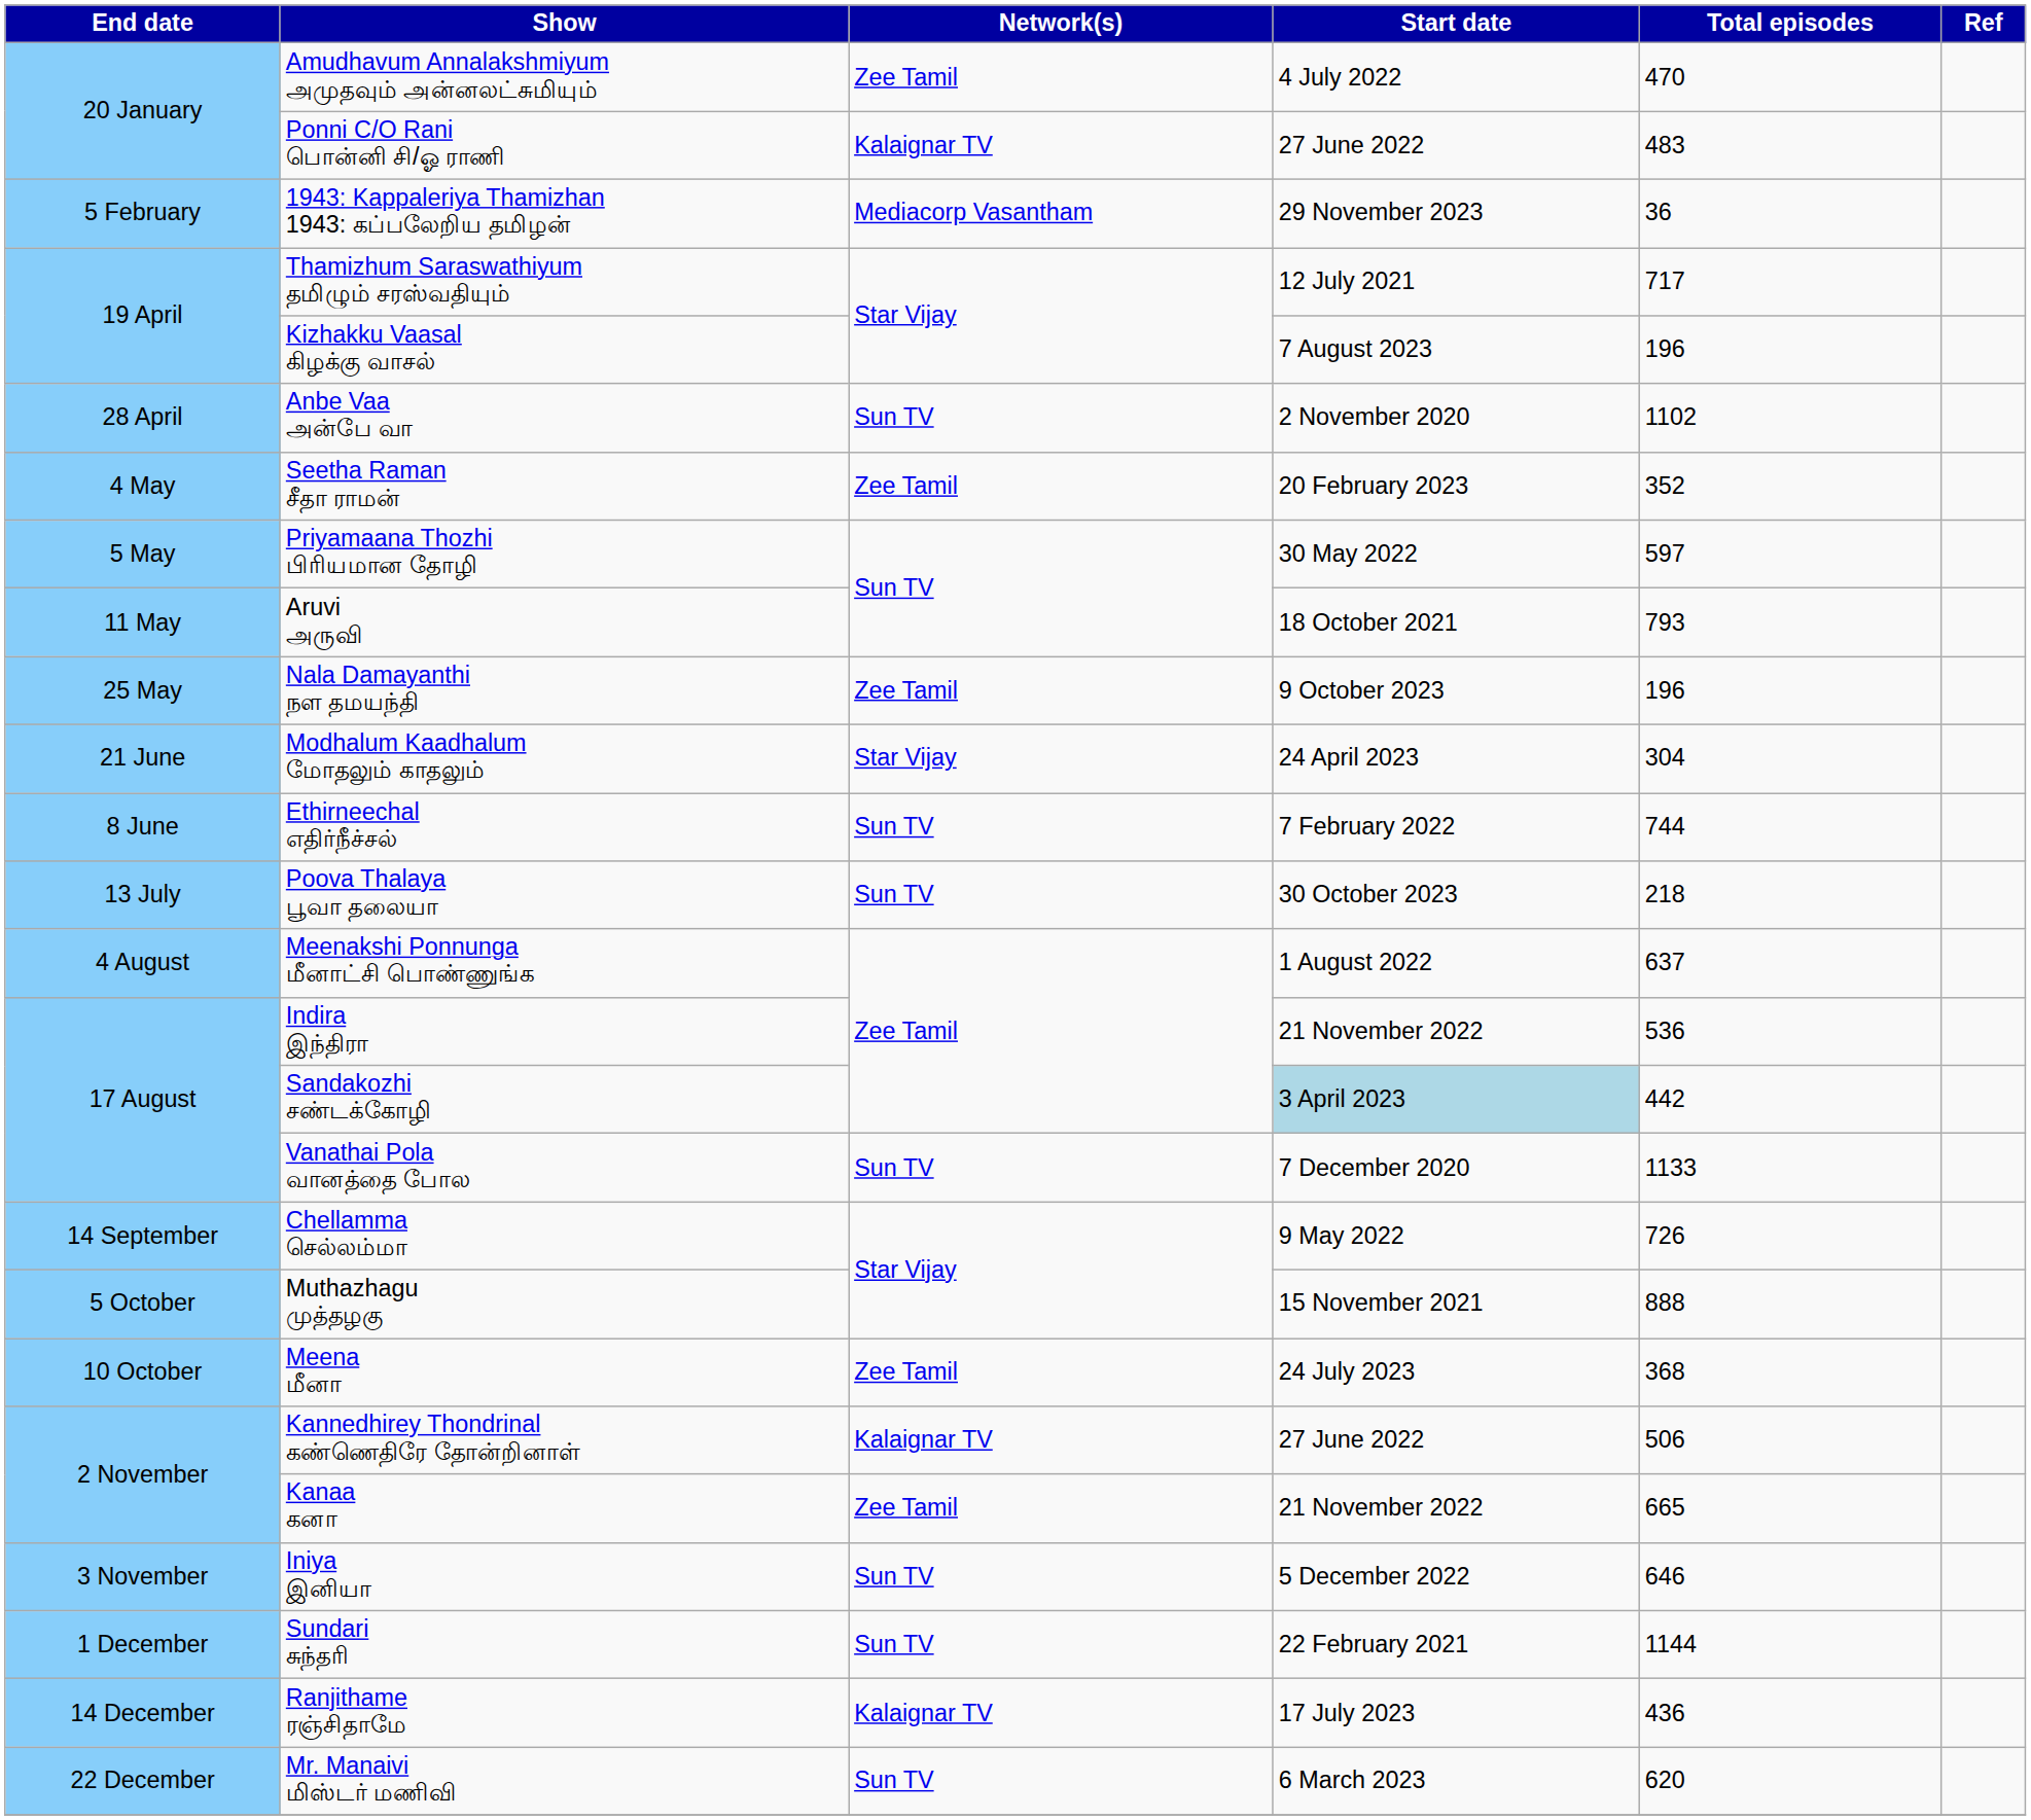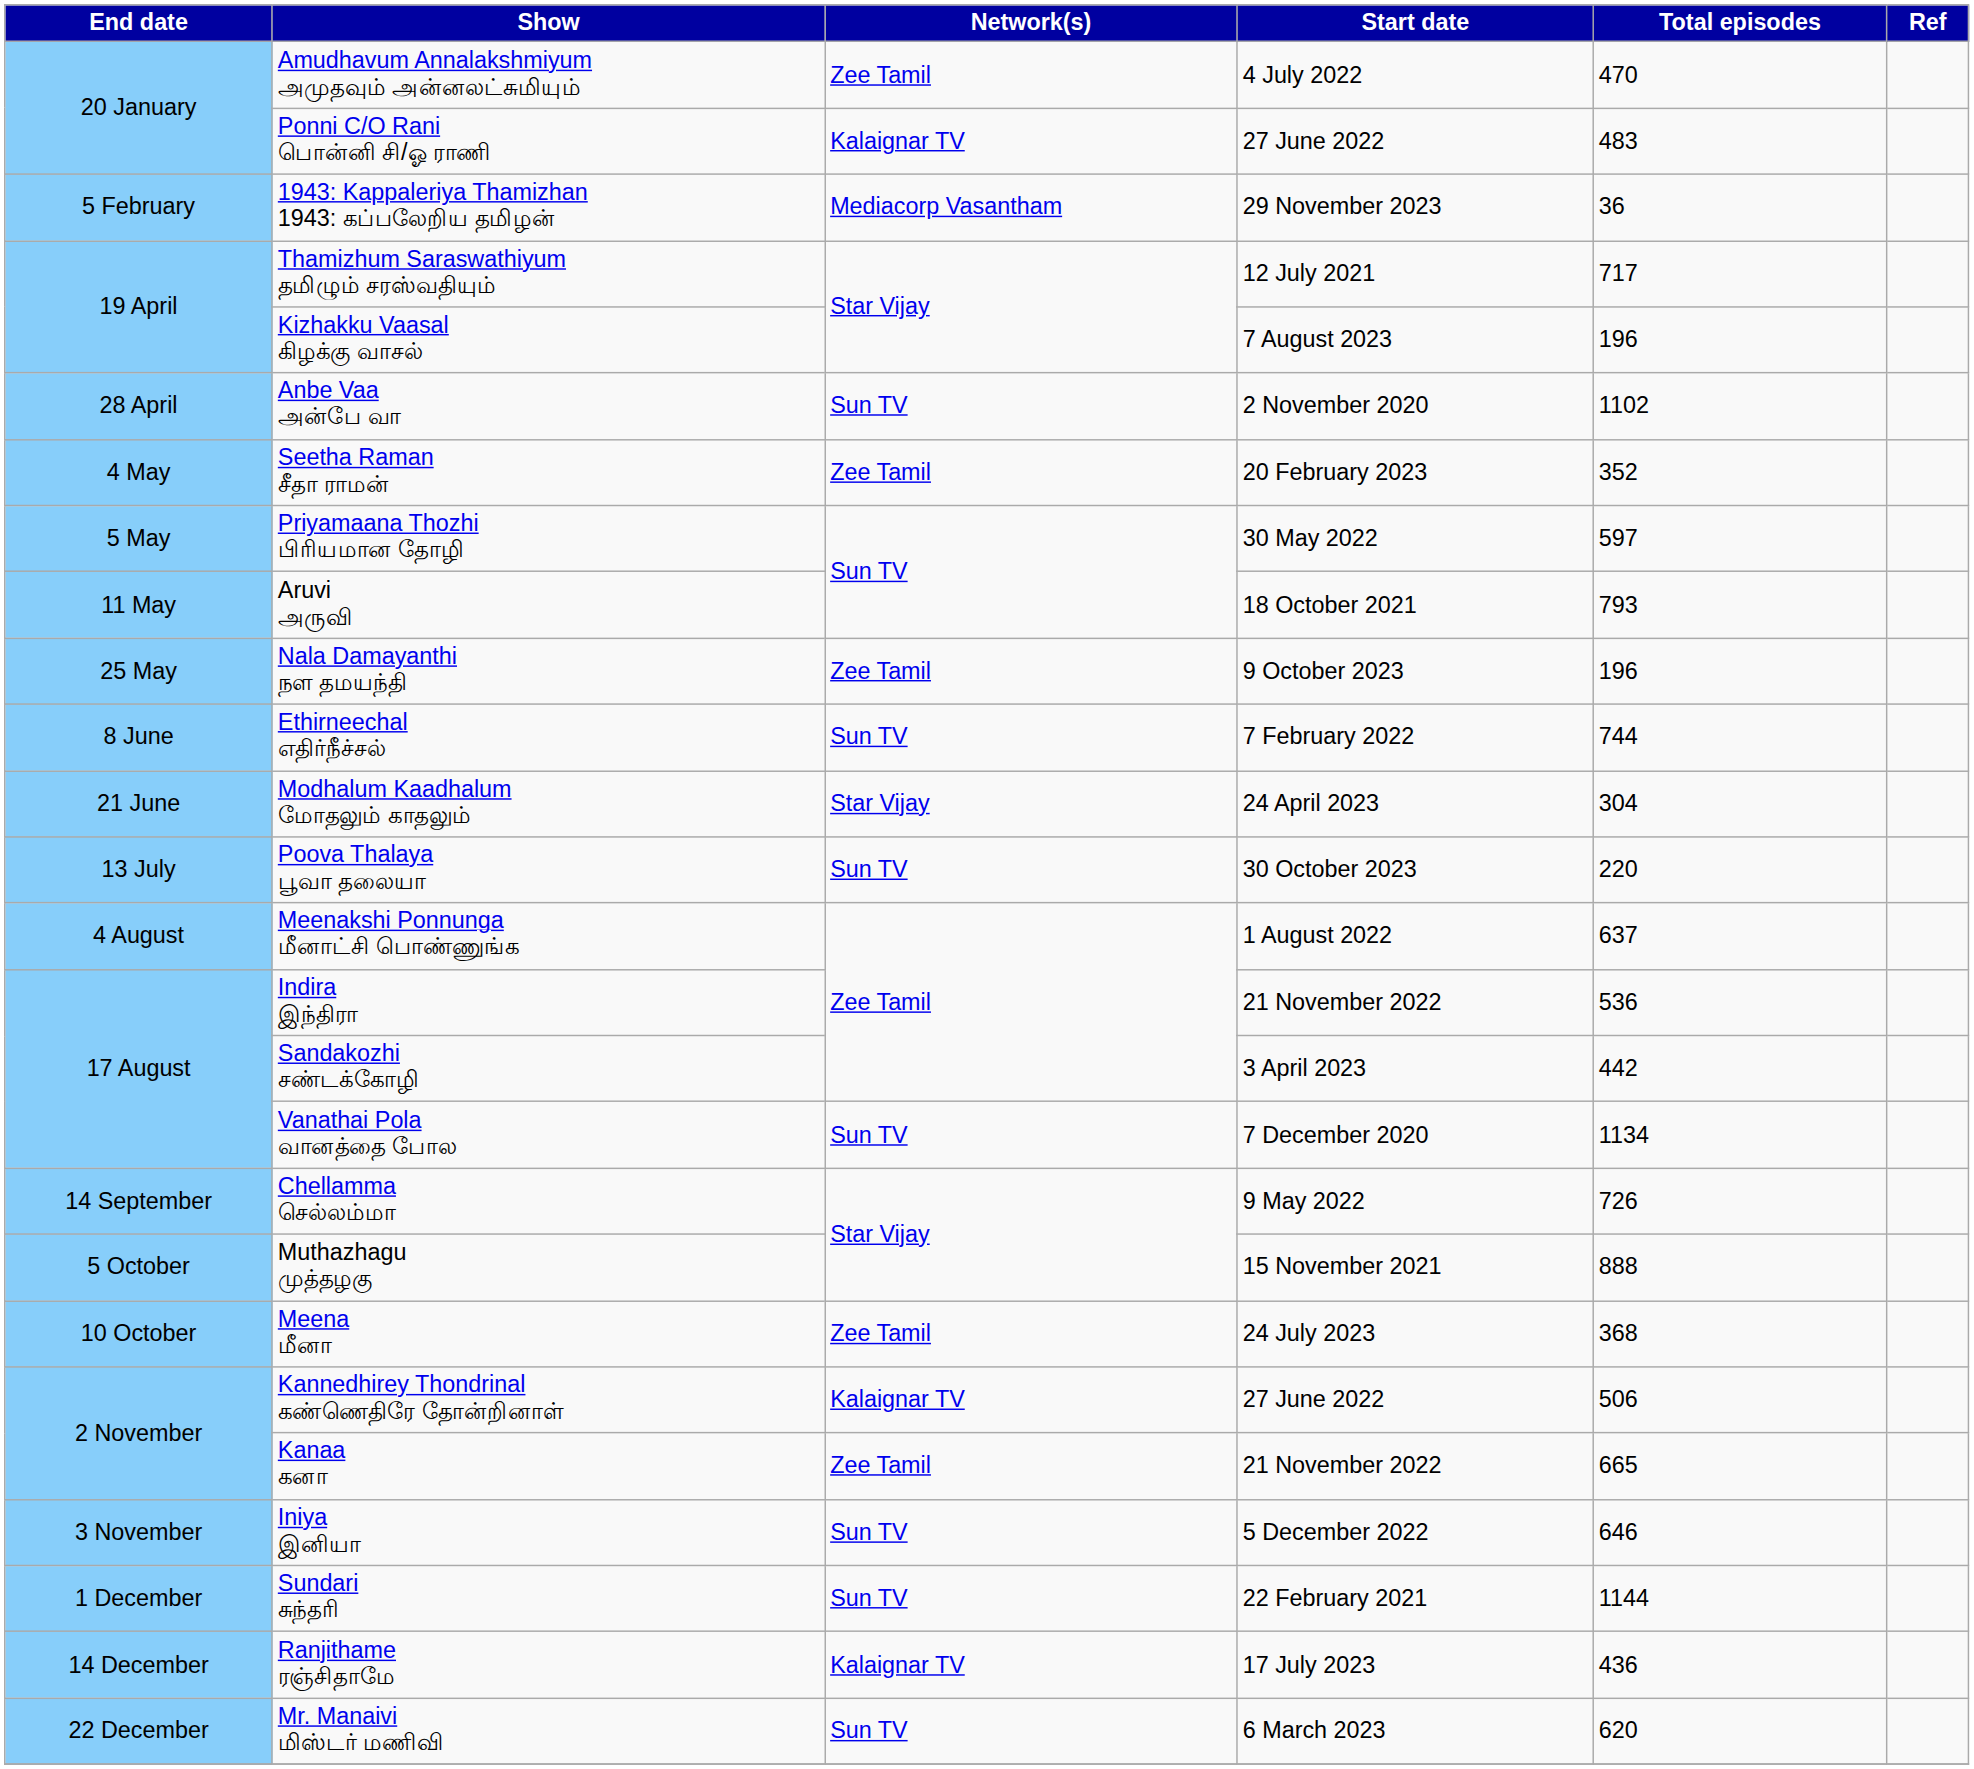rows swapped: Ethirneechal எதிர்நீச்சல் <-> Modhalum Kaadhalum மோதலும் காதலும்
Poova Thalaya பூவா தலையா | Total episodes: 218 -> 220
Sandakozhi சண்டக்கோழி | Start date: lightblue background -> no background
Vanathai Pola வானத்தை போல | Total episodes: 1133 -> 1134
